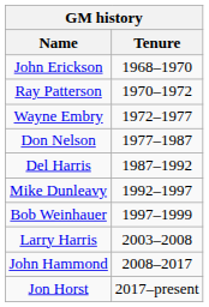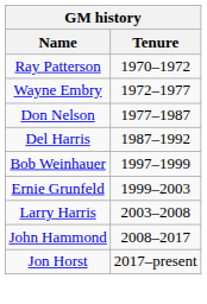- row: John Erickson | 1968–1970
- row: Mike Dunleavy | 1992–1997
+ row: Ernie Grunfeld | 1999–2003
